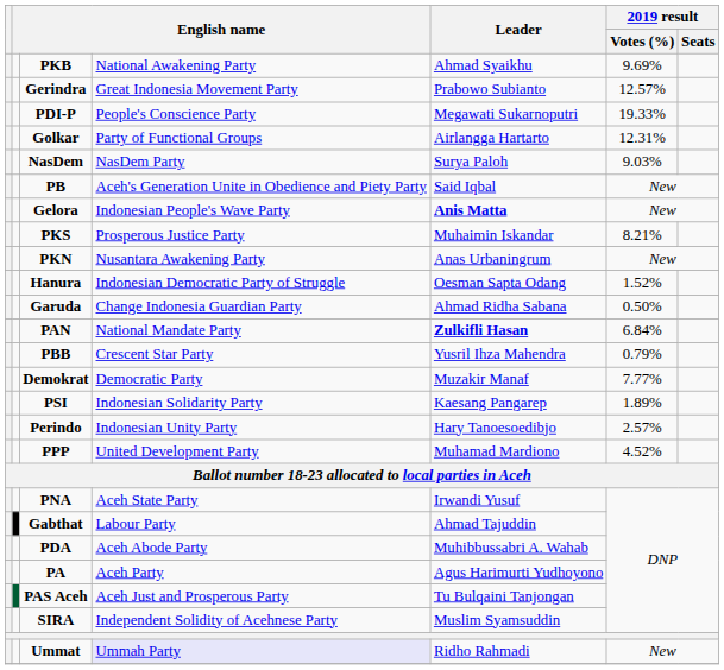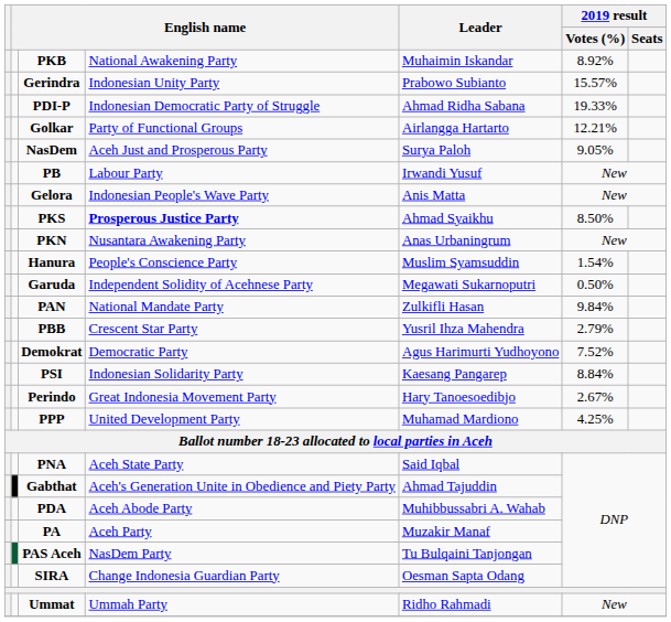PKB | Leader: Ahmad Syaikhu -> Muhaimin Iskandar
PKB | 2019 result / Votes (%): 9.69% -> 8.92%
Gerindra | column 4: Great Indonesia Movement Party -> Indonesian Unity Party
Gerindra | 2019 result / Votes (%): 12.57% -> 15.57%
PDI-P | column 4: People's Conscience Party -> Indonesian Democratic Party of Struggle
PDI-P | Leader: Megawati Sukarnoputri -> Ahmad Ridha Sabana
Golkar | 2019 result / Votes (%): 12.31% -> 12.21%
NasDem | column 4: NasDem Party -> Aceh Just and Prosperous Party
NasDem | 2019 result / Votes (%): 9.03% -> 9.05%
PB | column 4: Aceh's Generation Unite in Obedience and Piety Party -> Labour Party
PB | Leader: Said Iqbal -> Irwandi Yusuf
Gelora | Leader: bold -> normal
PKS | column 4: normal -> bold
PKS | Leader: Muhaimin Iskandar -> Ahmad Syaikhu
PKS | 2019 result / Votes (%): 8.21% -> 8.50%
Hanura | column 4: Indonesian Democratic Party of Struggle -> People's Conscience Party
Hanura | Leader: Oesman Sapta Odang -> Muslim Syamsuddin
Hanura | 2019 result / Votes (%): 1.52% -> 1.54%
Garuda | column 4: Change Indonesia Guardian Party -> Independent Solidity of Acehnese Party
Garuda | Leader: Ahmad Ridha Sabana -> Megawati Sukarnoputri
PAN | Leader: bold -> normal
PAN | 2019 result / Votes (%): 6.84% -> 9.84%
PBB | 2019 result / Votes (%): 0.79% -> 2.79%
Demokrat | Leader: Muzakir Manaf -> Agus Harimurti Yudhoyono
Demokrat | 2019 result / Votes (%): 7.77% -> 7.52%
PSI | 2019 result / Votes (%): 1.89% -> 8.84%
Perindo | column 4: Indonesian Unity Party -> Great Indonesia Movement Party
Perindo | 2019 result / Votes (%): 2.57% -> 2.67%
PPP | 2019 result / Votes (%): 4.52% -> 4.25%
PNA | Leader: Irwandi Yusuf -> Said Iqbal
Gabthat | column 4: Labour Party -> Aceh's Generation Unite in Obedience and Piety Party
PA | Leader: Agus Harimurti Yudhoyono -> Muzakir Manaf
PAS Aceh | column 4: Aceh Just and Prosperous Party -> NasDem Party
SIRA | column 4: Independent Solidity of Acehnese Party -> Change Indonesia Guardian Party
SIRA | Leader: Muslim Syamsuddin -> Oesman Sapta Odang
Ummat | column 4: lavender background -> no background
